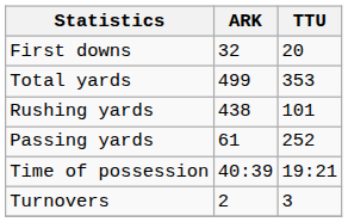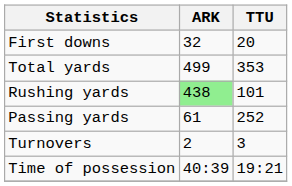Rushing yards | ARK: no background -> lightgreen background
rows swapped: Turnovers <-> Time of possession
